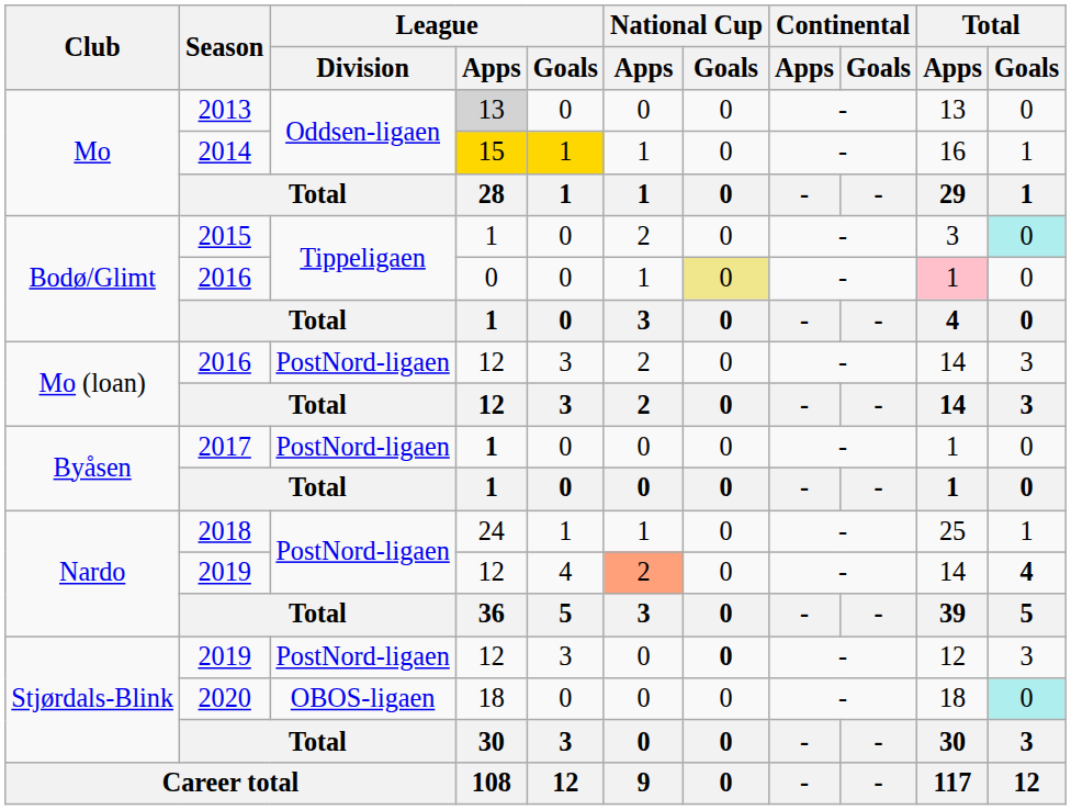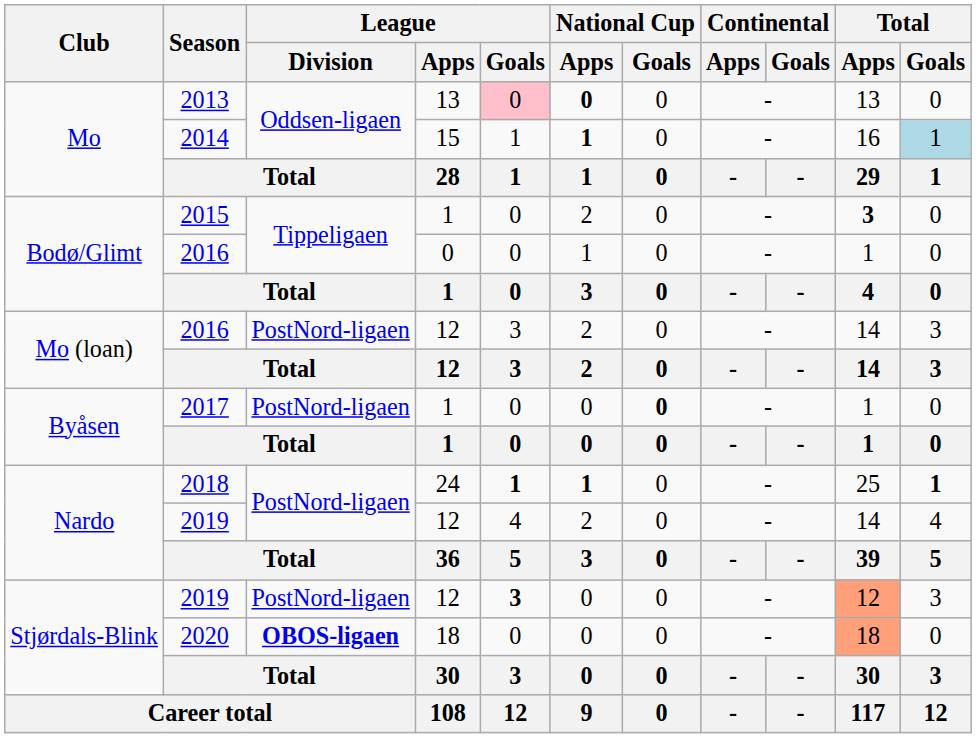2013 | League / Apps: lightgrey background -> no background
2013 | League / Goals: no background -> pink background
2013 | National Cup / Apps: normal -> bold
2014 | League / Apps: gold background -> no background
2014 | League / Goals: gold background -> no background
2014 | National Cup / Apps: normal -> bold
2014 | Total / Goals: no background -> lightblue background
2015 | Total / Apps: normal -> bold
2015 | Total / Goals: paleturquoise background -> no background
Bodø/Glimt / 2016 | National Cup / Goals: khaki background -> no background
Bodø/Glimt / 2016 | Total / Apps: pink background -> no background
2017 | League / Apps: bold -> normal
2017 | National Cup / Goals: normal -> bold
2018 | League / Goals: normal -> bold
2018 | National Cup / Apps: normal -> bold
2018 | Total / Goals: normal -> bold
Nardo / 2019 | National Cup / Apps: lightsalmon background -> no background
Nardo / 2019 | Total / Goals: bold -> normal
Stjørdals-Blink / 2019 | League / Goals: normal -> bold
Stjørdals-Blink / 2019 | National Cup / Goals: bold -> normal
Stjørdals-Blink / 2019 | Total / Apps: no background -> lightsalmon background
2020 | League / Division: normal -> bold
2020 | Total / Apps: no background -> lightsalmon background
2020 | Total / Goals: paleturquoise background -> no background
